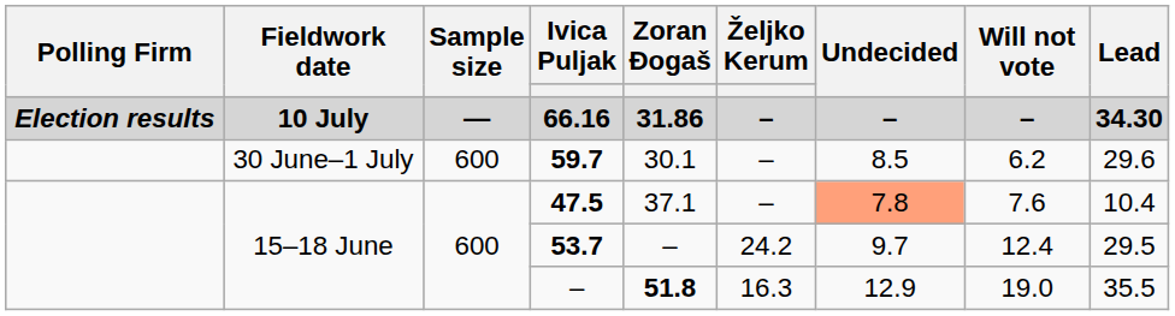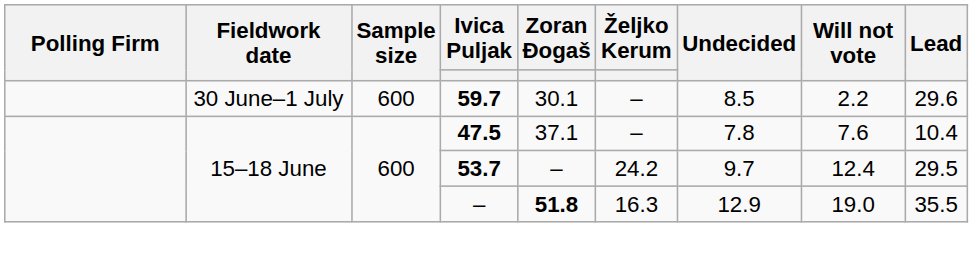- row: Election results | 10 July | — | 66.16 | 31.86 | – | – | – | 34.30
59.7 | Will not vote: 6.2 -> 2.2
47.5 | Undecided: lightsalmon background -> no background
